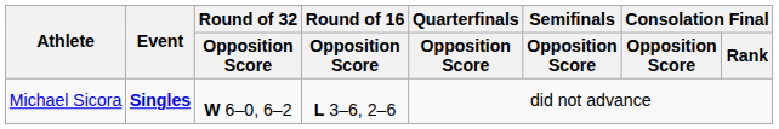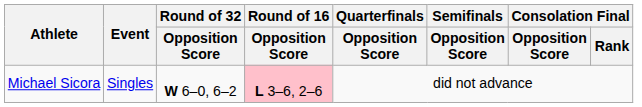Michael Sicora | Event: bold -> normal
Michael Sicora | Round of 16 / Opposition Score: no background -> pink background
